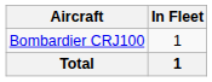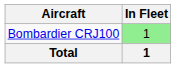Bombardier CRJ100 | In Fleet: no background -> lightgreen background
